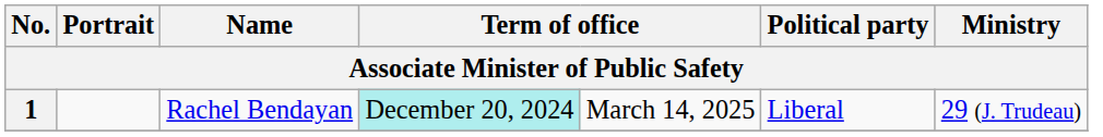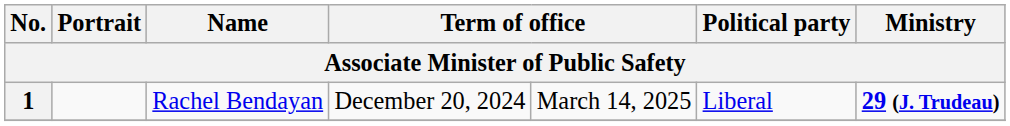1 | column 4: paleturquoise background -> no background
1 | Ministry: normal -> bold
